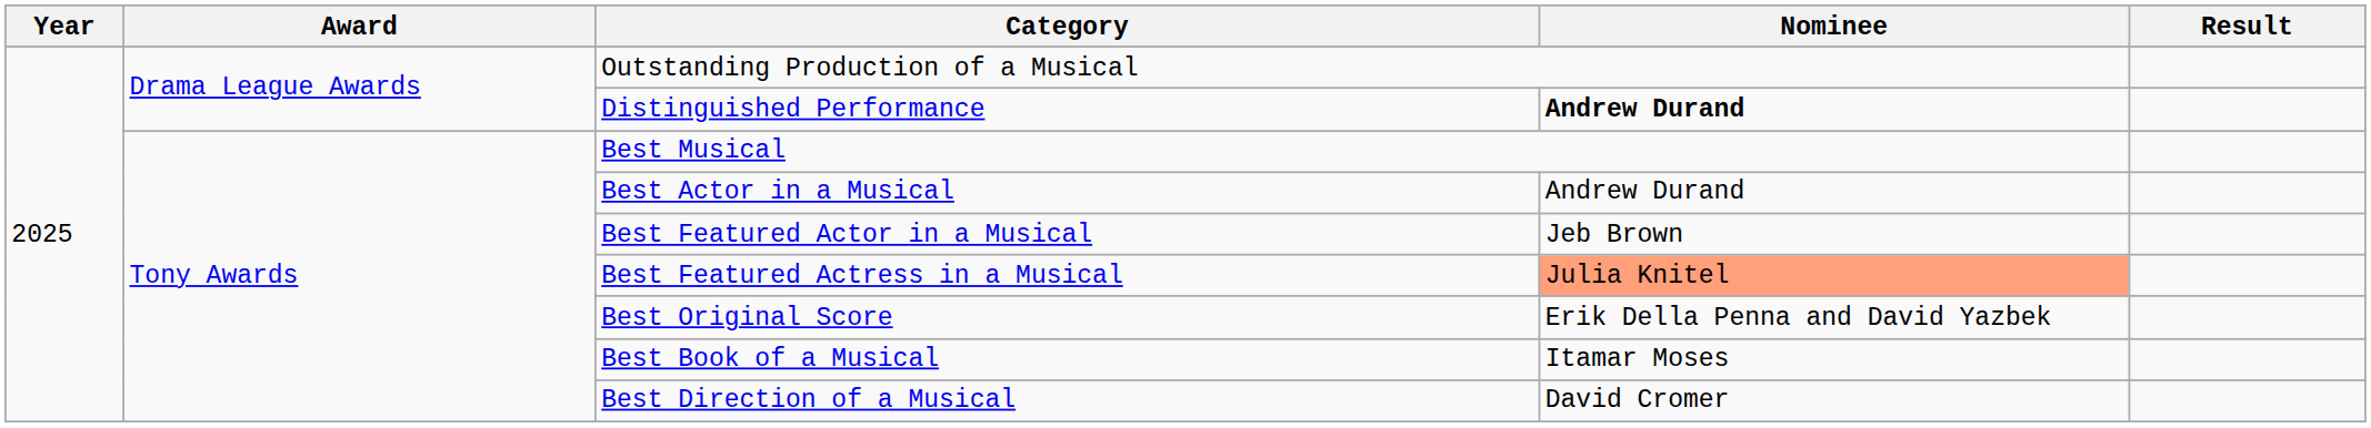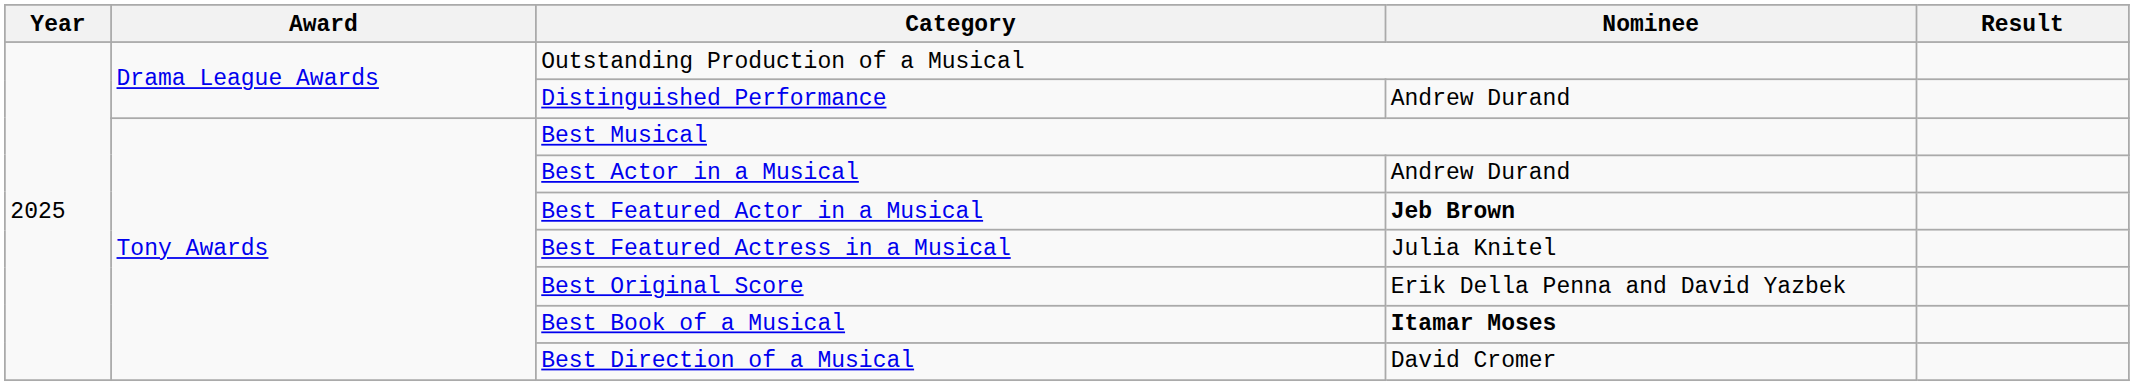Distinguished Performance | Nominee: bold -> normal
Best Featured Actor in a Musical | Nominee: normal -> bold
Best Featured Actress in a Musical | Nominee: lightsalmon background -> no background
Best Book of a Musical | Nominee: normal -> bold
